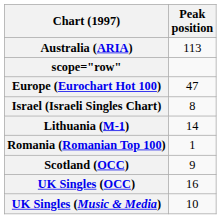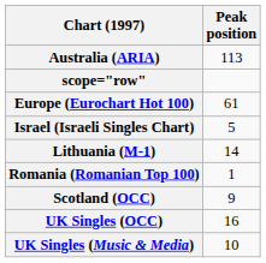Europe (Eurochart Hot 100) | Peak position: 47 -> 61
Israel (Israeli Singles Chart) | Peak position: 8 -> 5
